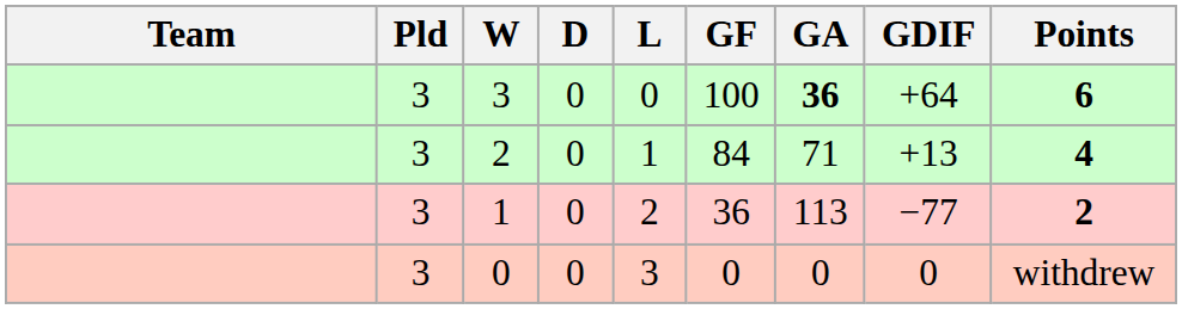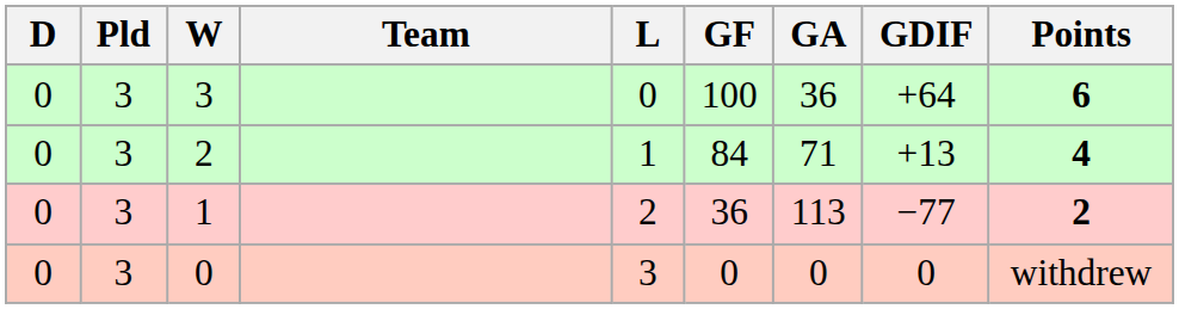columns swapped: Team <-> D
row 2 | GA: bold -> normal
